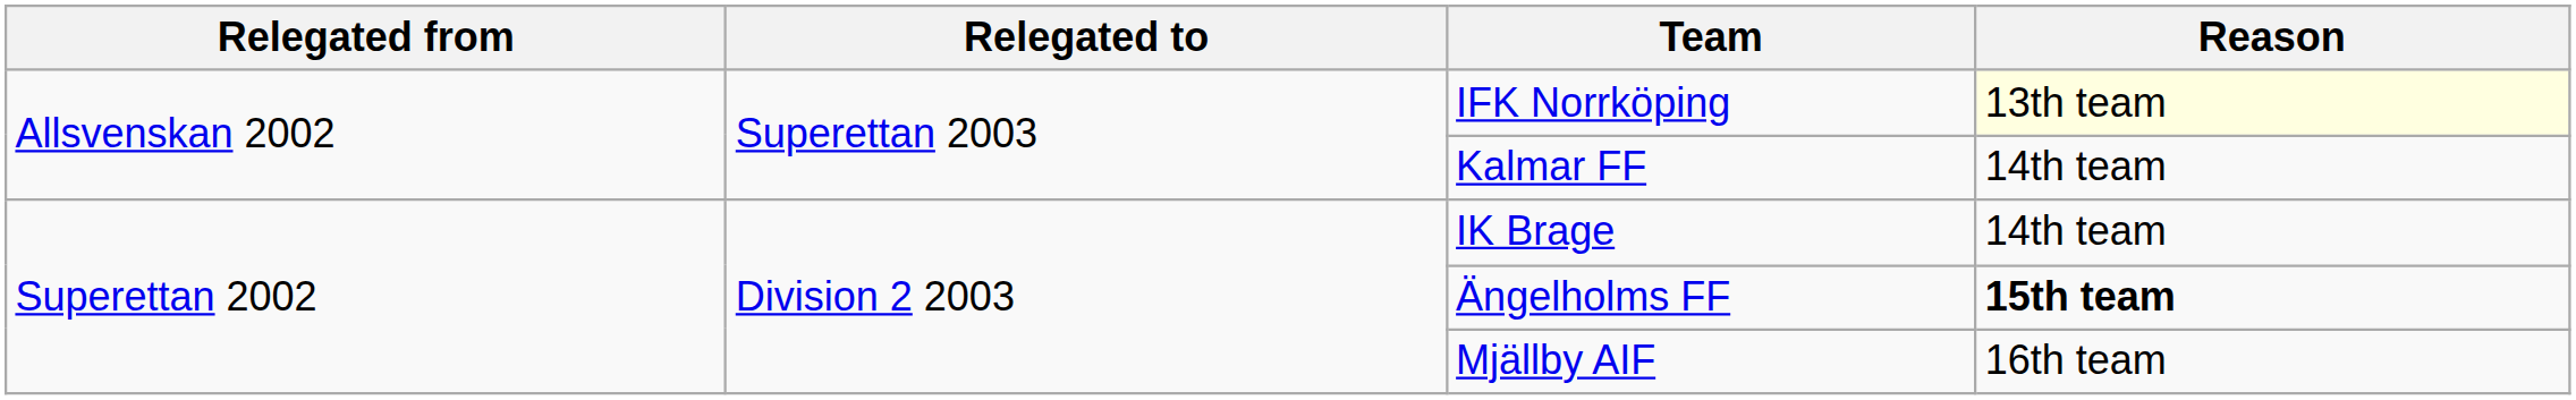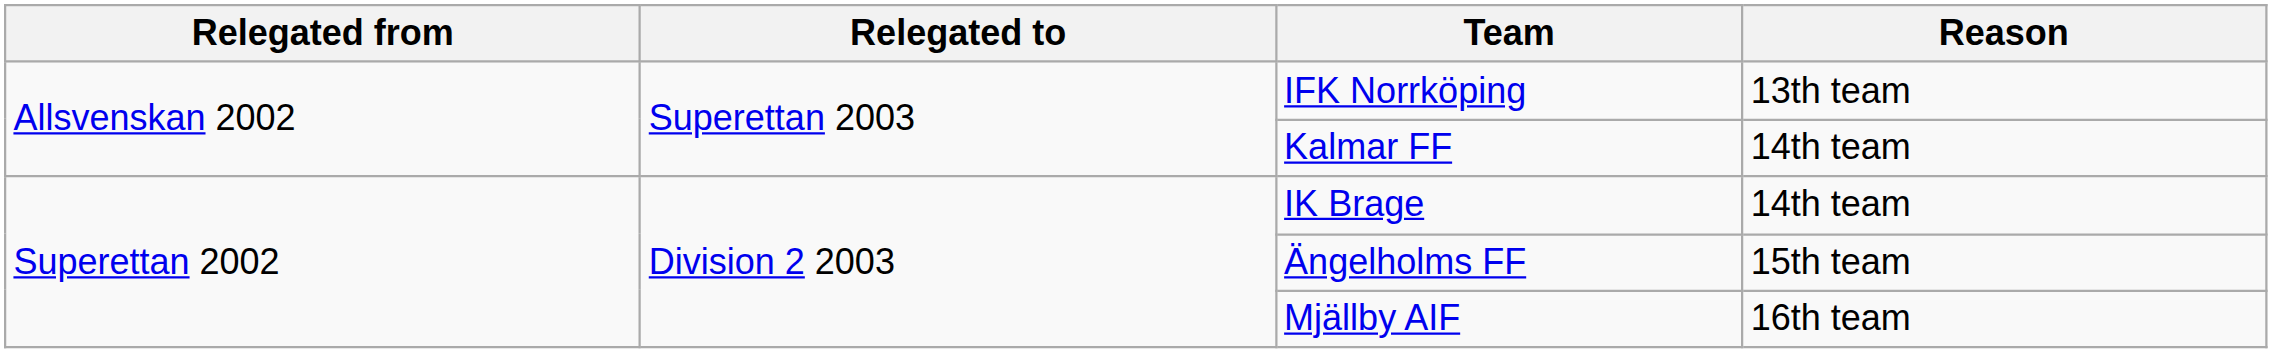IFK Norrköping | Reason: lightyellow background -> no background
Ängelholms FF | Reason: bold -> normal
